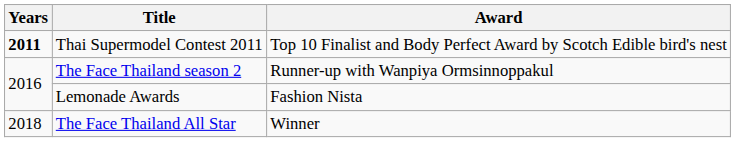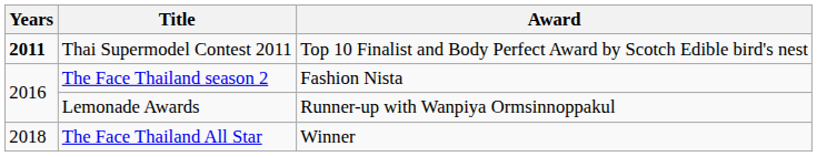The Face Thailand season 2 | Award: Runner-up with Wanpiya Ormsinnoppakul -> Fashion Nista
Lemonade Awards | Award: Fashion Nista -> Runner-up with Wanpiya Ormsinnoppakul
